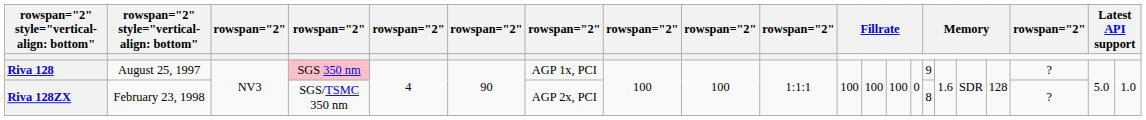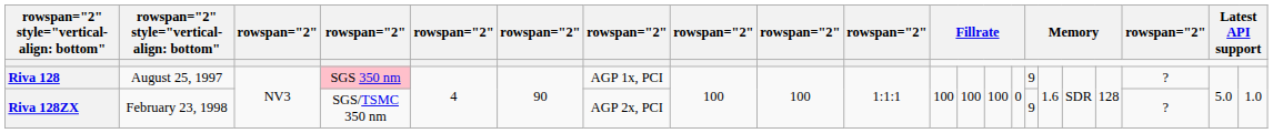Riva 128ZX | column 15: 8 -> 9
